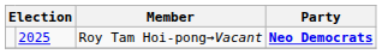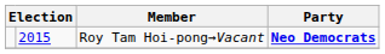Roy Tam Hoi-pong→Vacant | column 2: 2025 -> 2015
